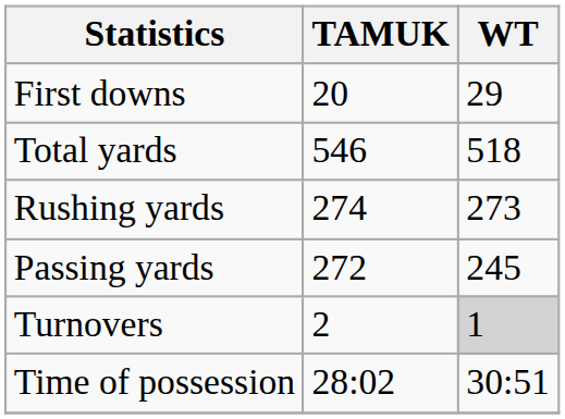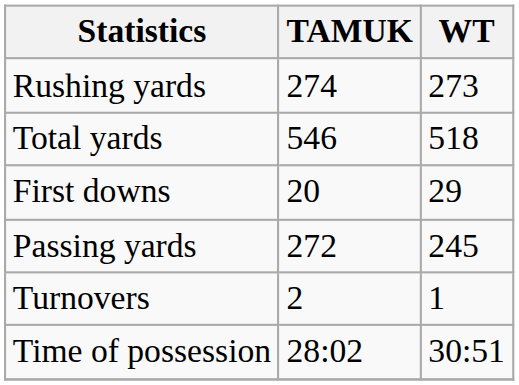rows swapped: First downs <-> Rushing yards
Turnovers | WT: lightgrey background -> no background
